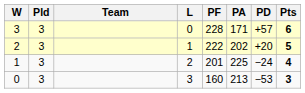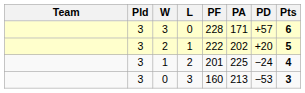columns swapped: Team <-> W
